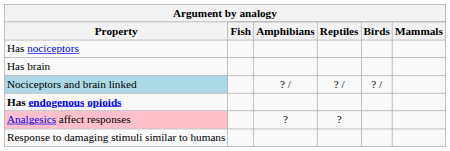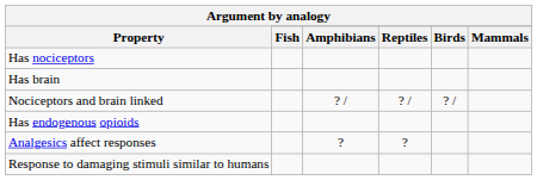Nociceptors and brain linked | Property: lightblue background -> no background
Has endogenous opioids | Property: bold -> normal
Analgesics affect responses | Property: pink background -> no background
